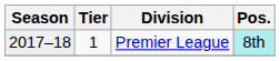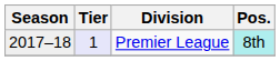Premier League | Tier: no background -> lavender background
